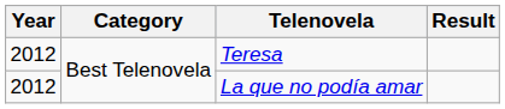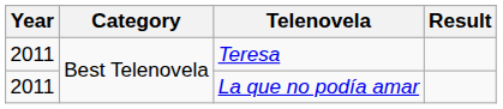Teresa | Year: 2012 -> 2011
La que no podía amar | Year: 2012 -> 2011
